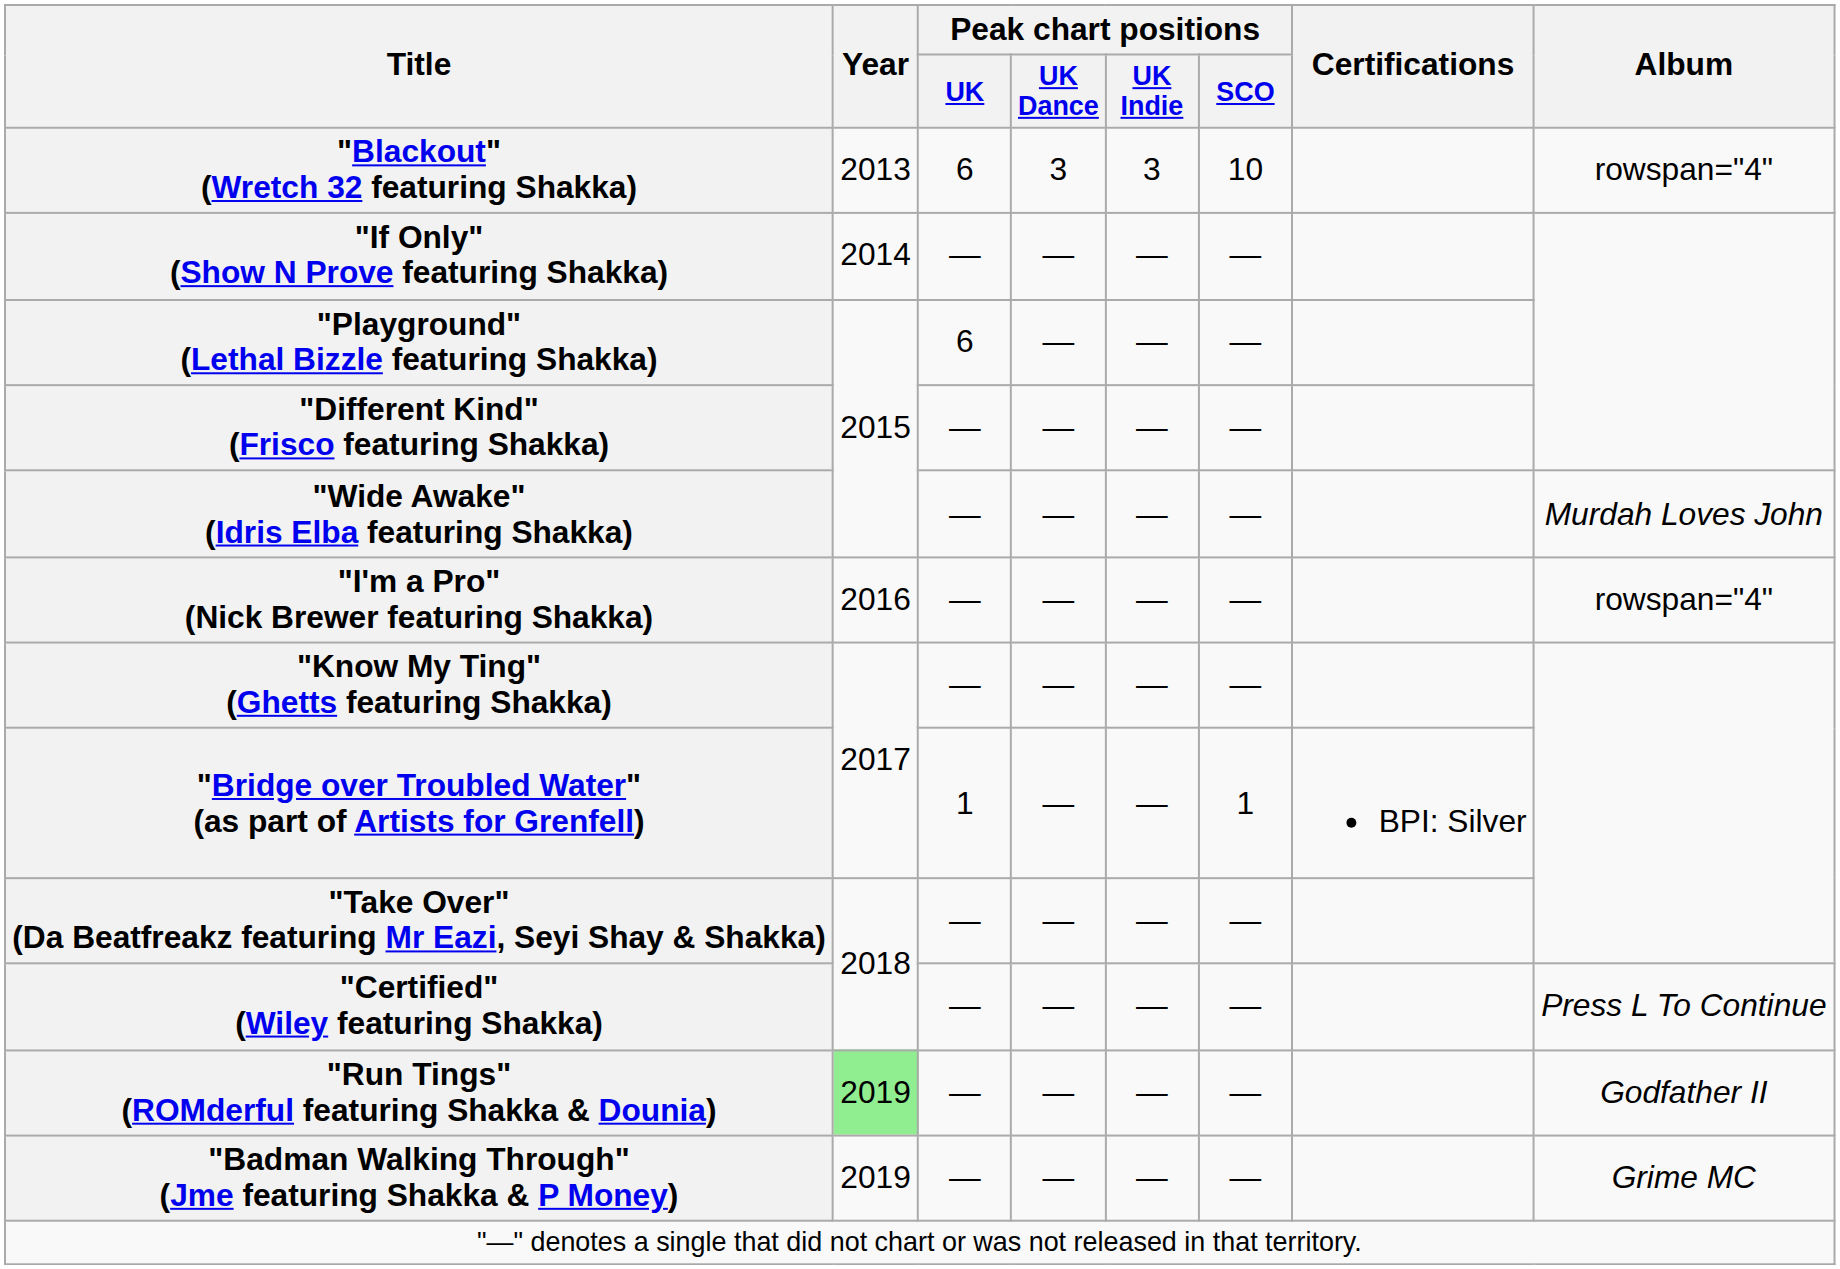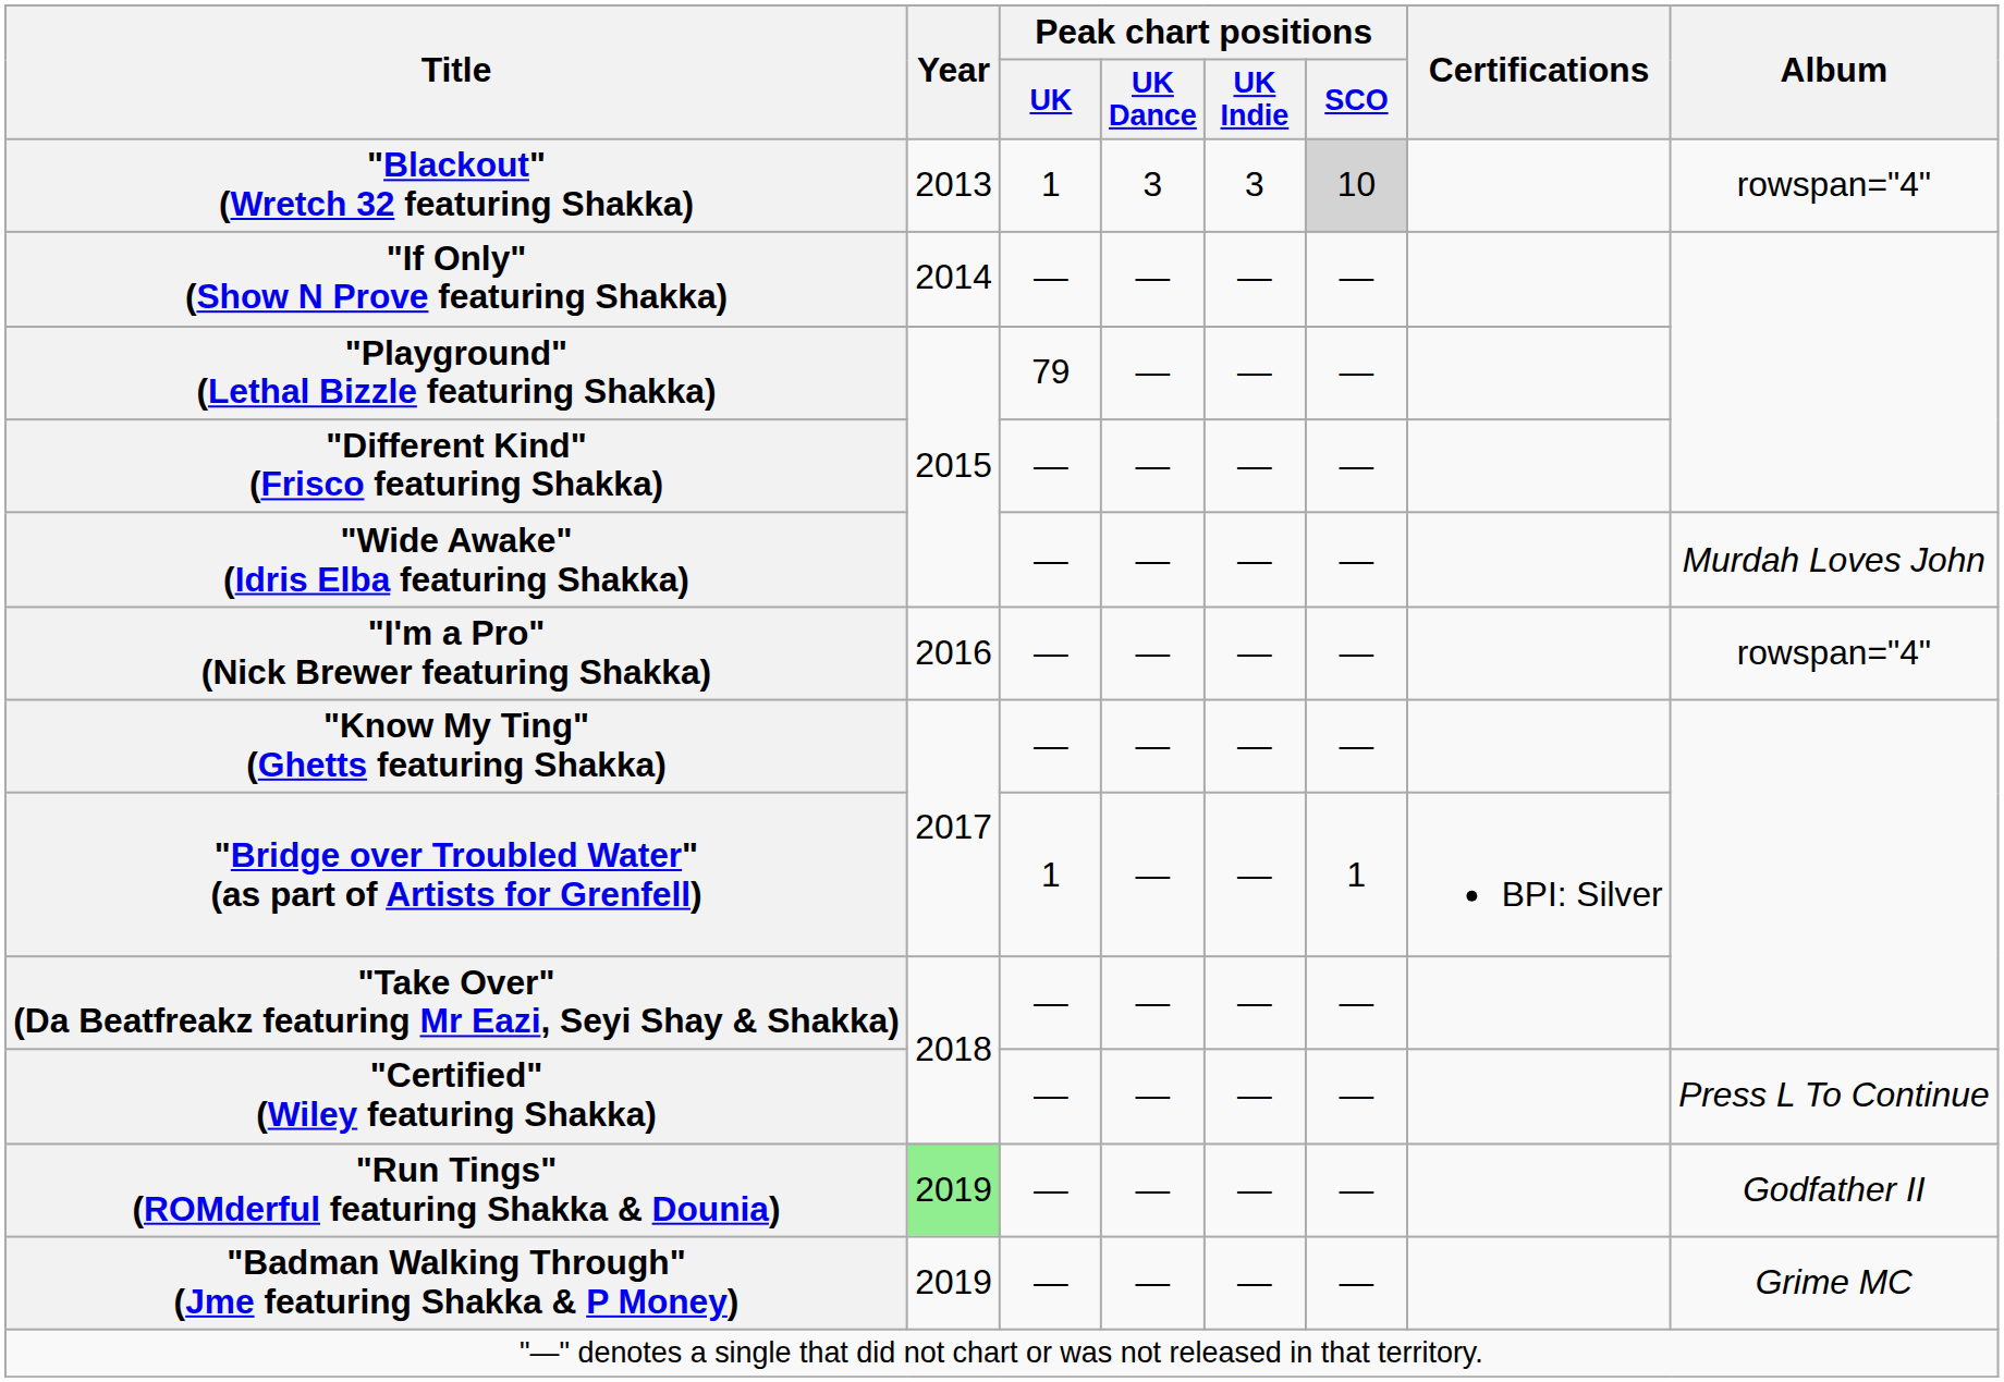"Blackout" (Wretch 32 featuring Shakka) | Peak chart positions / UK: 6 -> 1
"Blackout" (Wretch 32 featuring Shakka) | Peak chart positions / SCO: no background -> lightgrey background
"Playground" (Lethal Bizzle featuring Shakka) | Peak chart positions / UK: 6 -> 79
